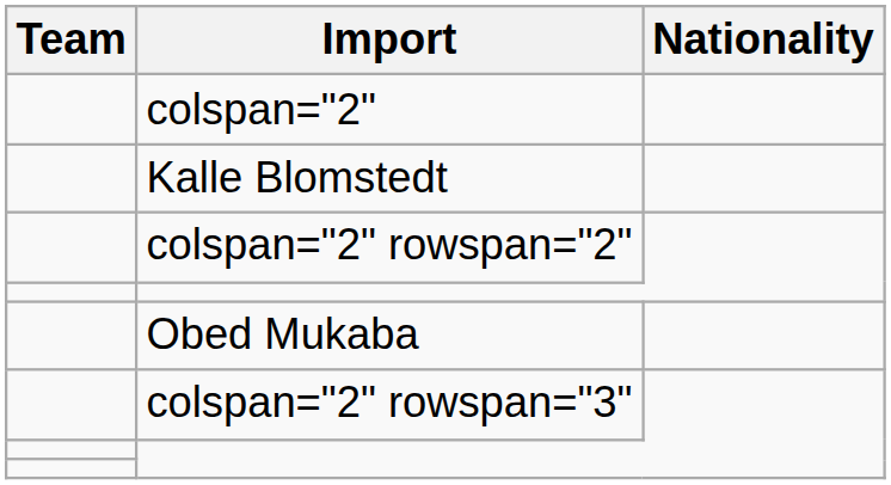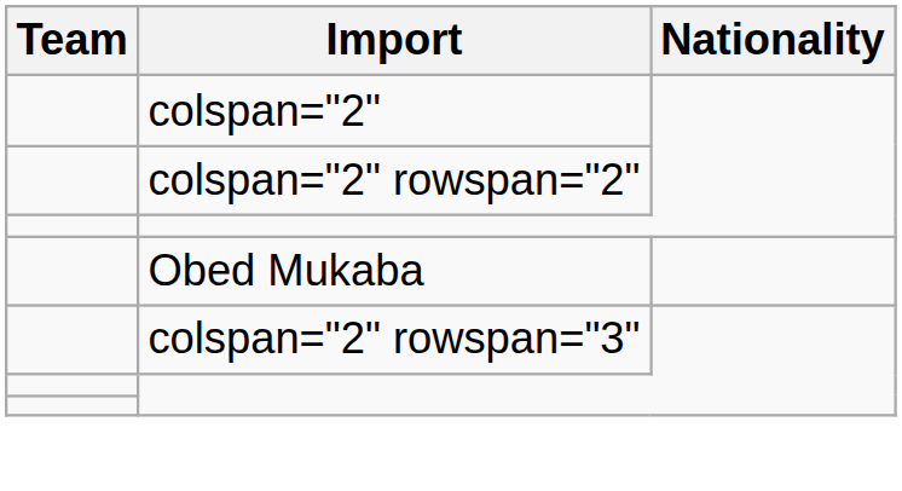- row: Kalle Blomstedt
